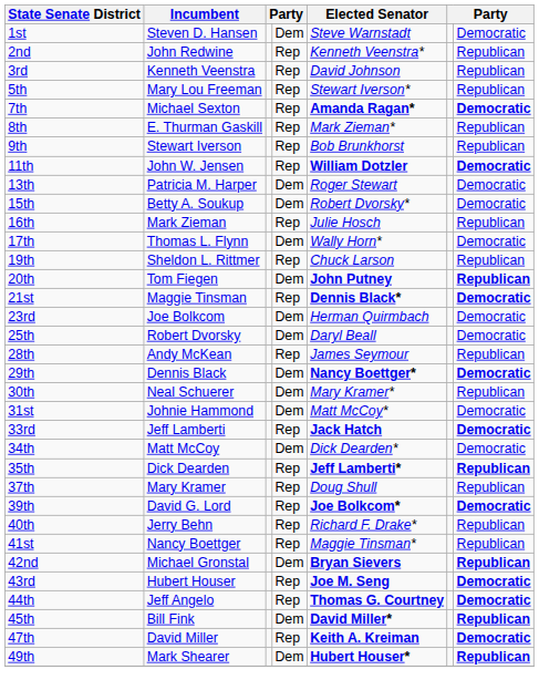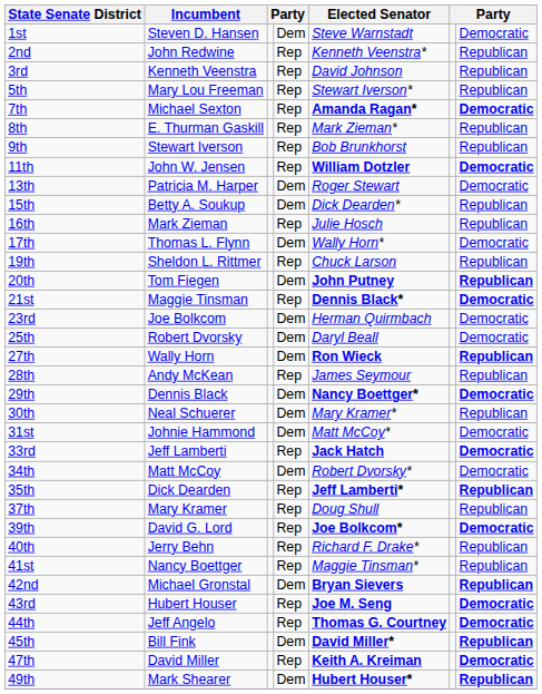15th | Elected Senator: Robert Dvorsky* -> Dick Dearden*
15th | column 7: Democratic -> Republican
+ row: 27th | Wally Horn | Dem | Ron Wieck | Republican
34th | Elected Senator: Dick Dearden* -> Robert Dvorsky*
